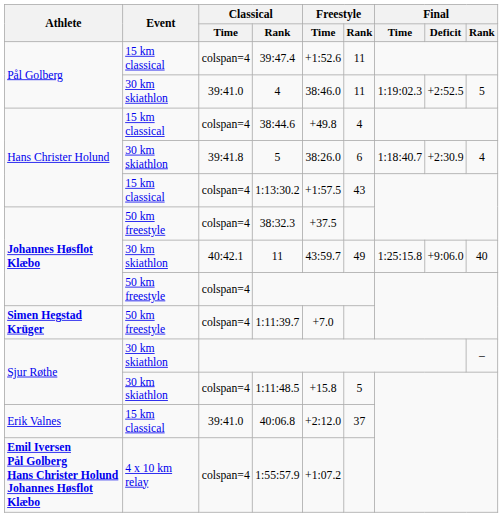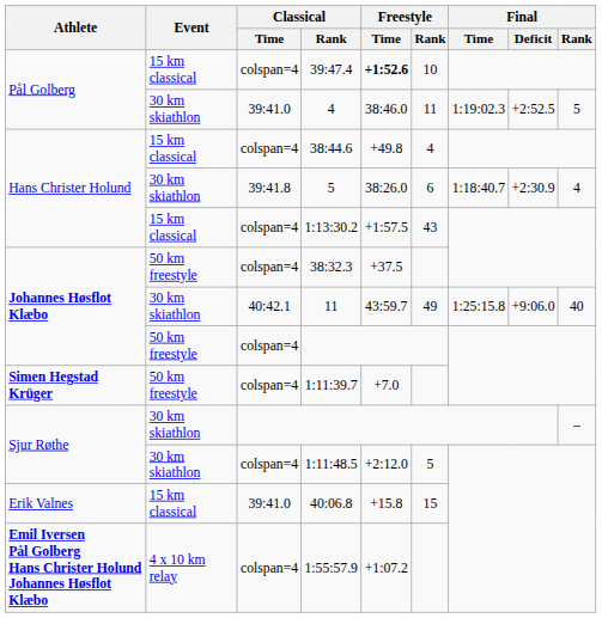39:47.4 | Freestyle / Time: normal -> bold
39:47.4 | Freestyle / Rank: 11 -> 10
1:11:48.5 | Freestyle / Time: +15.8 -> +2:12.0
40:06.8 | Freestyle / Time: +2:12.0 -> +15.8
40:06.8 | Freestyle / Rank: 37 -> 15
